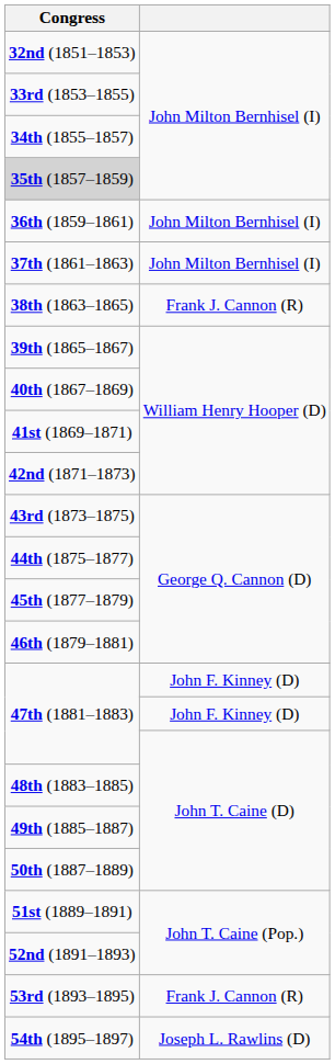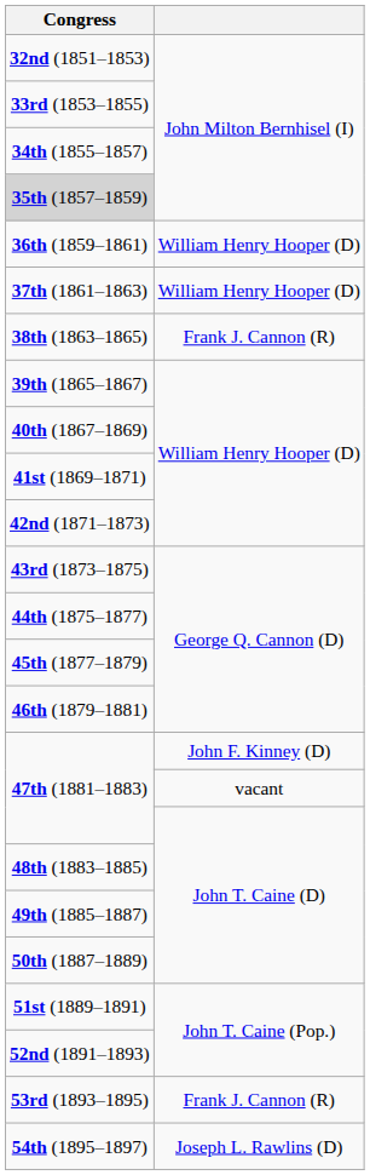row 6 | column 2: John Milton Bernhisel (I) -> William Henry Hooper (D)
row 7 | column 2: John Milton Bernhisel (I) -> William Henry Hooper (D)
row 18 | column 2: John F. Kinney (D) -> vacant
